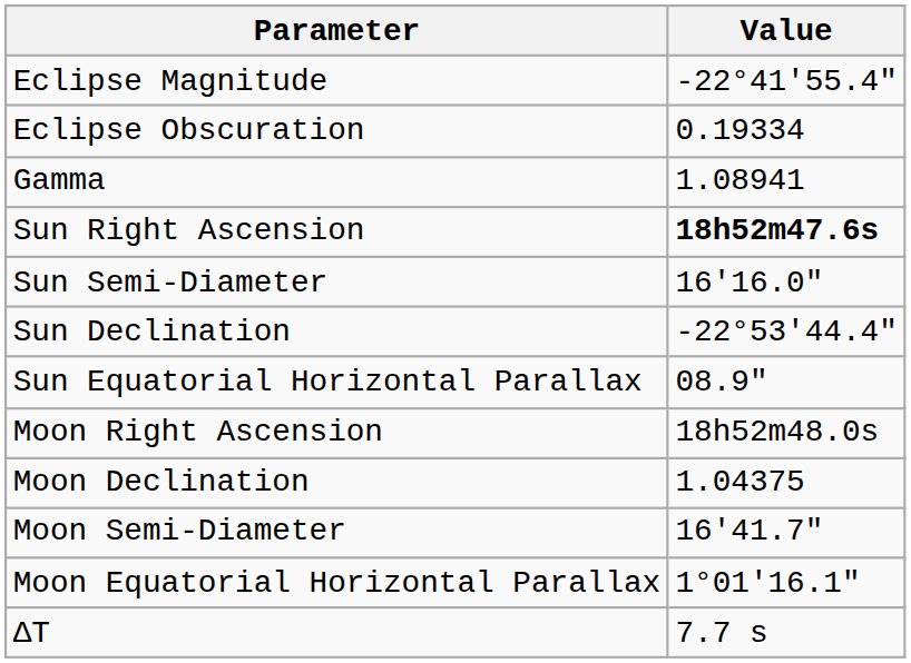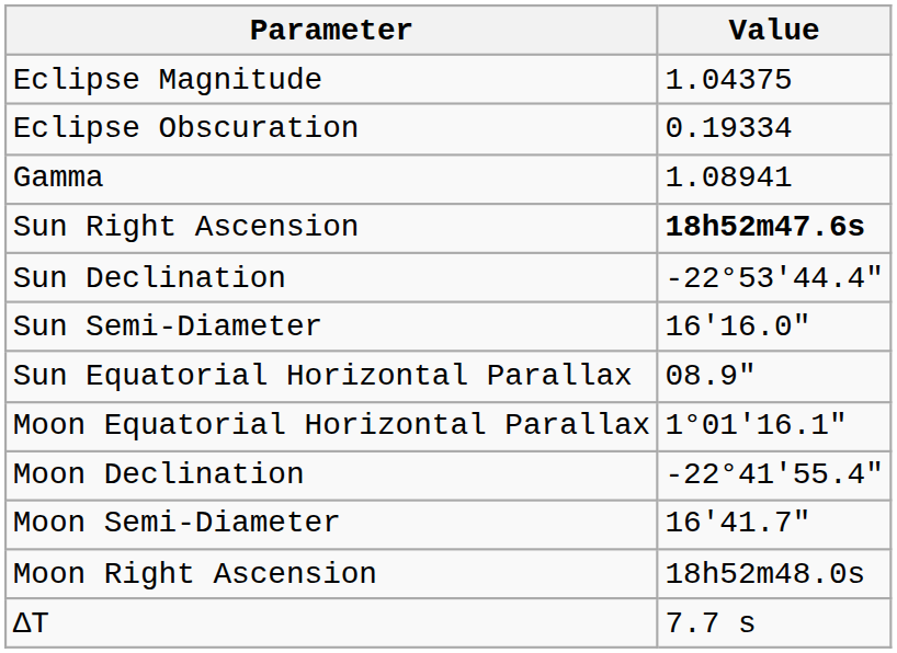Eclipse Magnitude | Value: -22°41'55.4" -> 1.04375
rows swapped: Sun Declination <-> Sun Semi-Diameter
rows swapped: Moon Right Ascension <-> Moon Equatorial Horizontal Parallax
Moon Declination | Value: 1.04375 -> -22°41'55.4"
